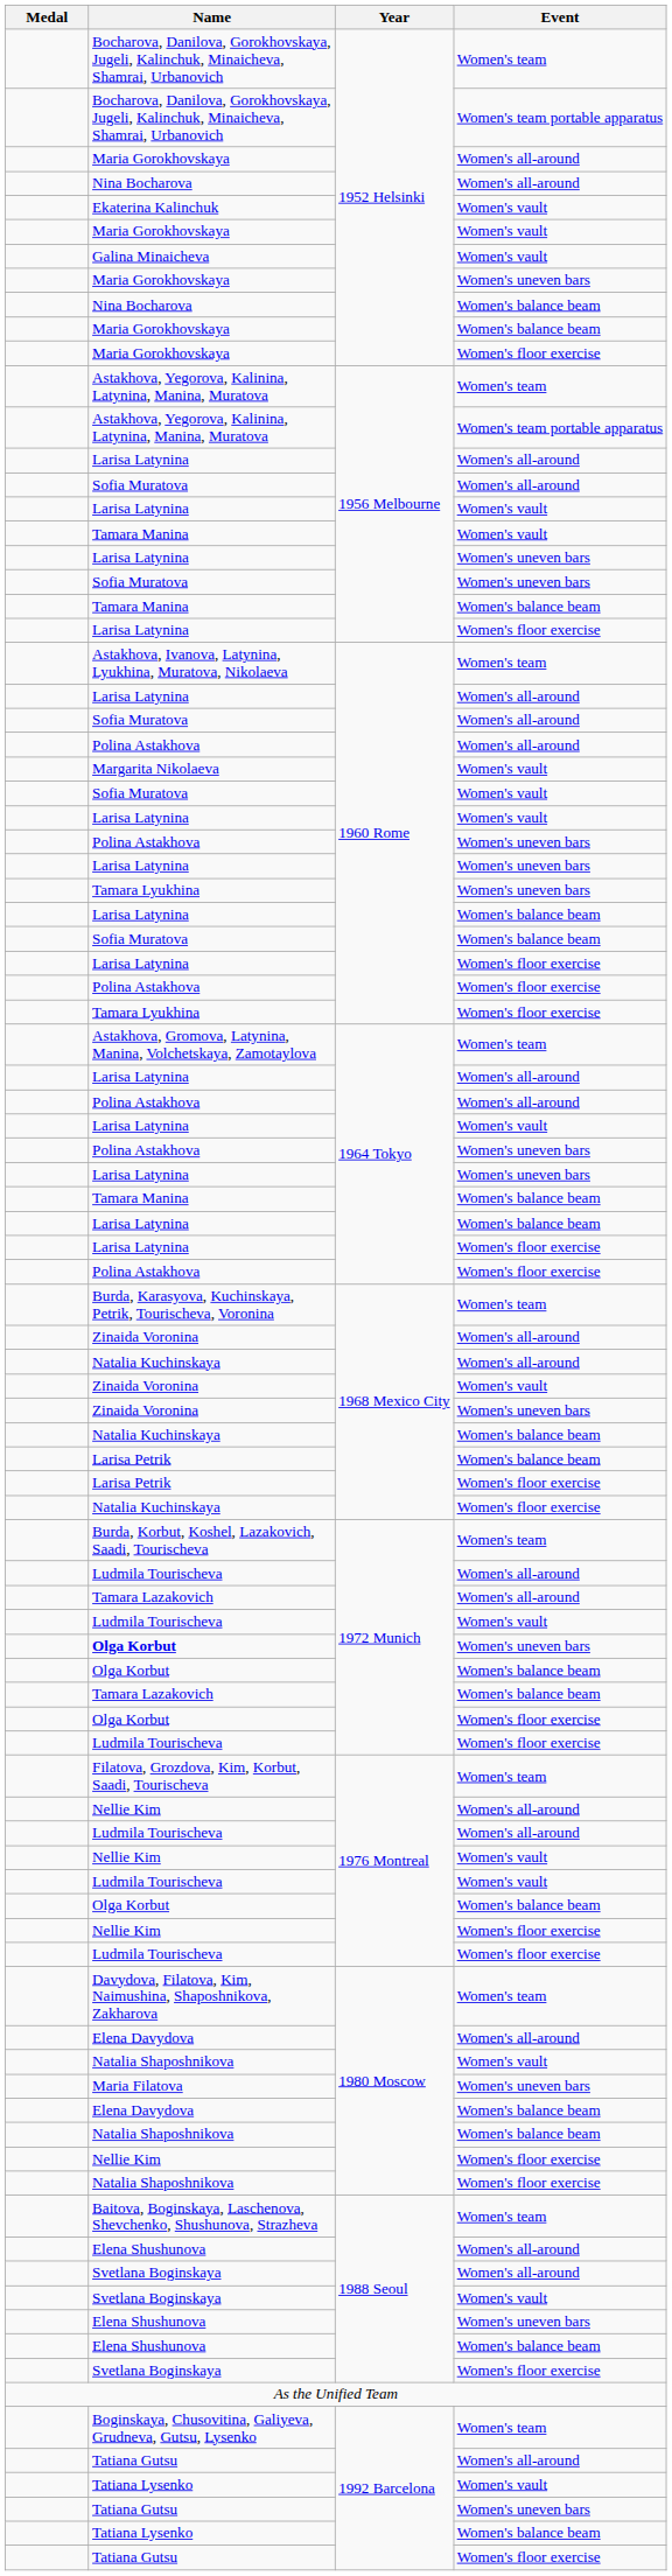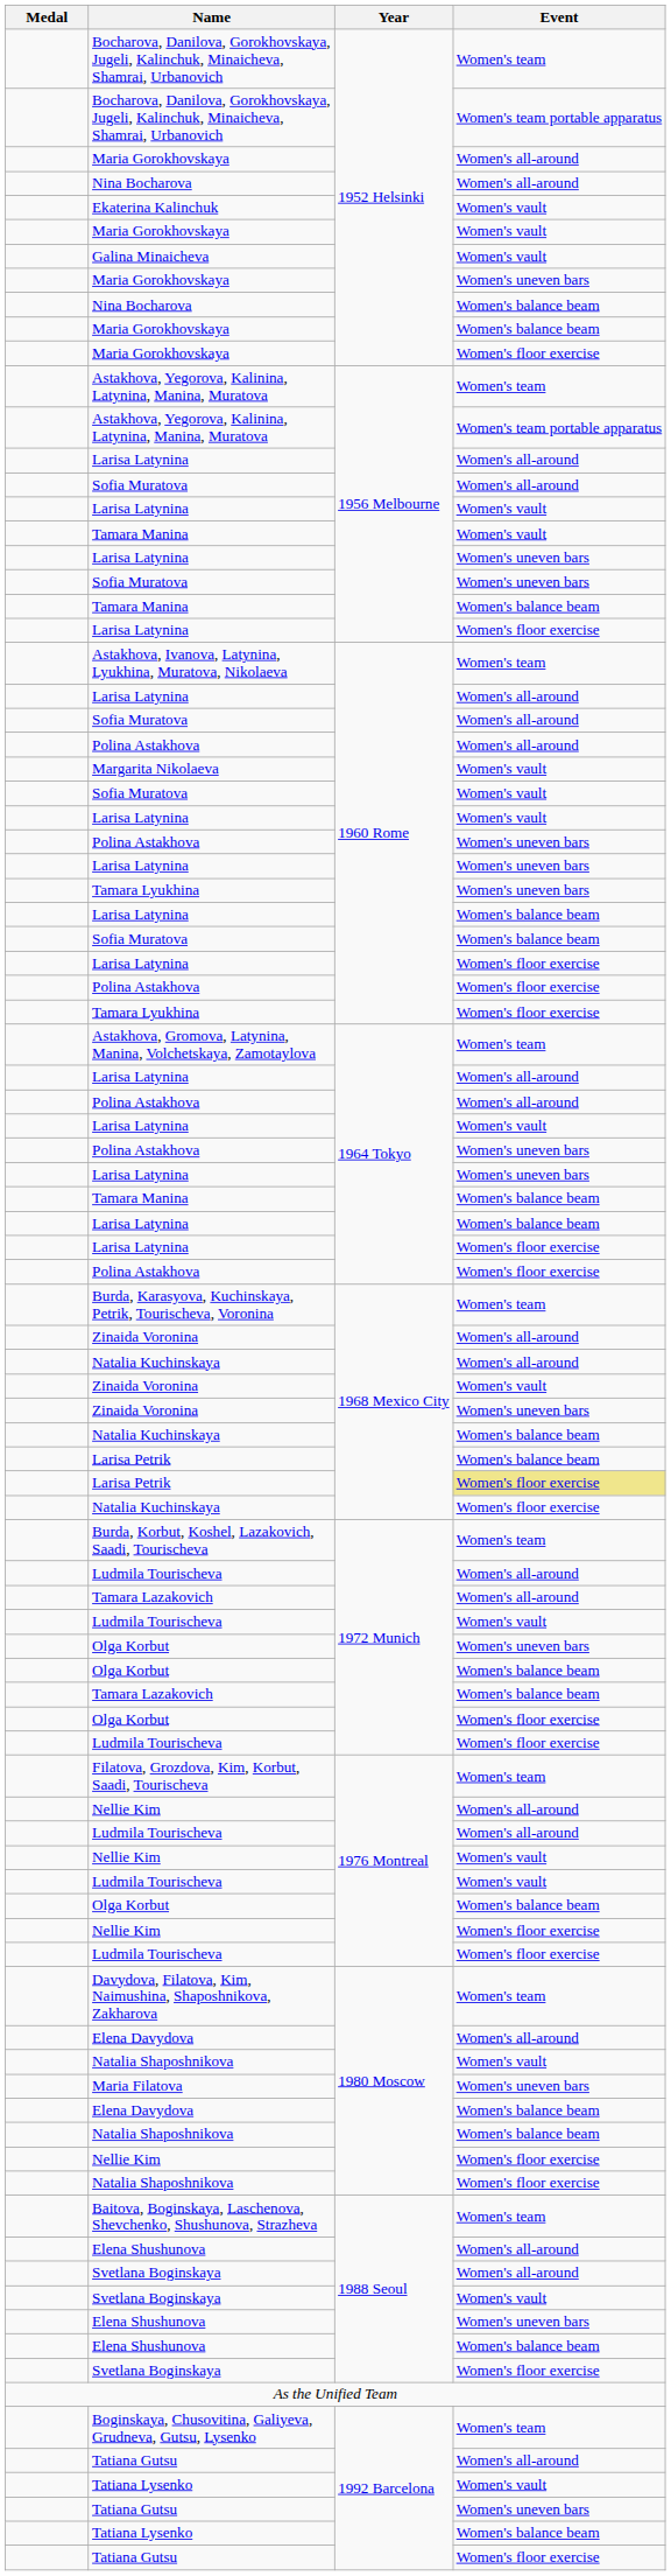Larisa Petrik / Women's floor exercise | Event: no background -> khaki background
Olga Korbut / Women's uneven bars | Name: bold -> normal
